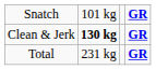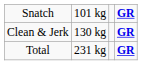Clean & Jerk | column 2: bold -> normal
